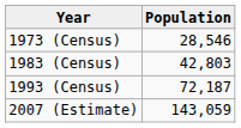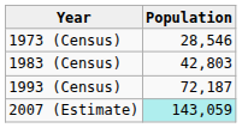2007 (Estimate) | Population: no background -> paleturquoise background
